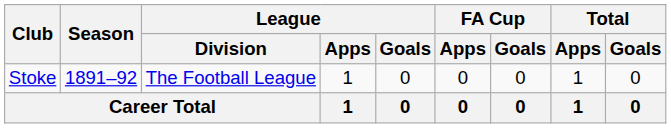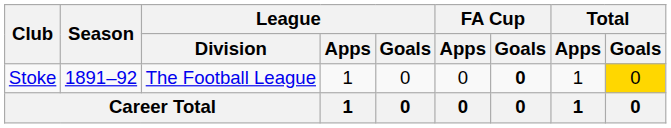Stoke | FA Cup / Goals: normal -> bold
Stoke | Total / Goals: no background -> gold background
